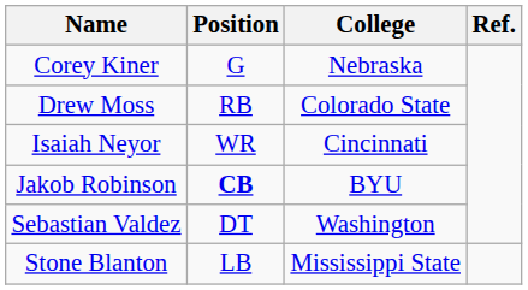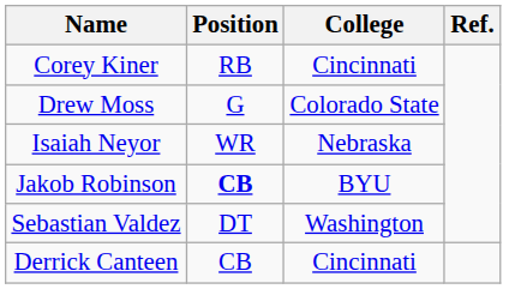Corey Kiner | Position: G -> RB
Corey Kiner | College: Nebraska -> Cincinnati
Drew Moss | Position: RB -> G
Isaiah Neyor | College: Cincinnati -> Nebraska
- row: Stone Blanton | LB | Mississippi State
+ row: Derrick Canteen | CB | Cincinnati
